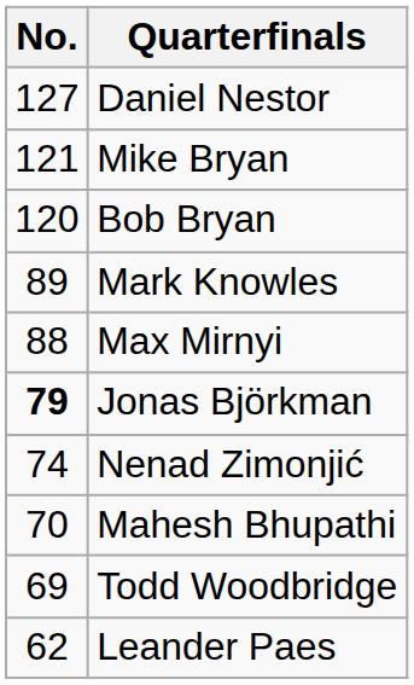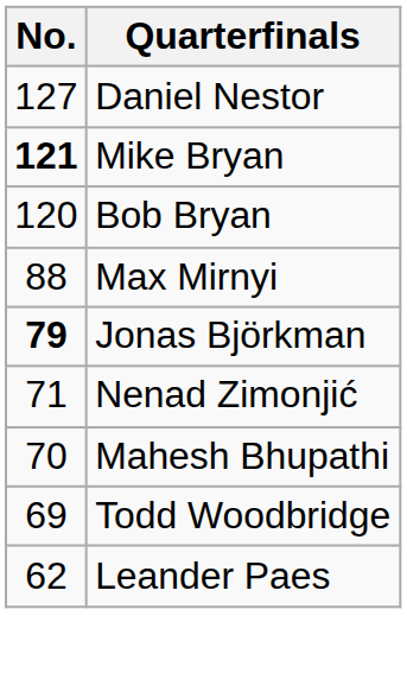Mike Bryan | No.: normal -> bold
- row: 89 | Mark Knowles
Nenad Zimonjić | No.: 74 -> 71
